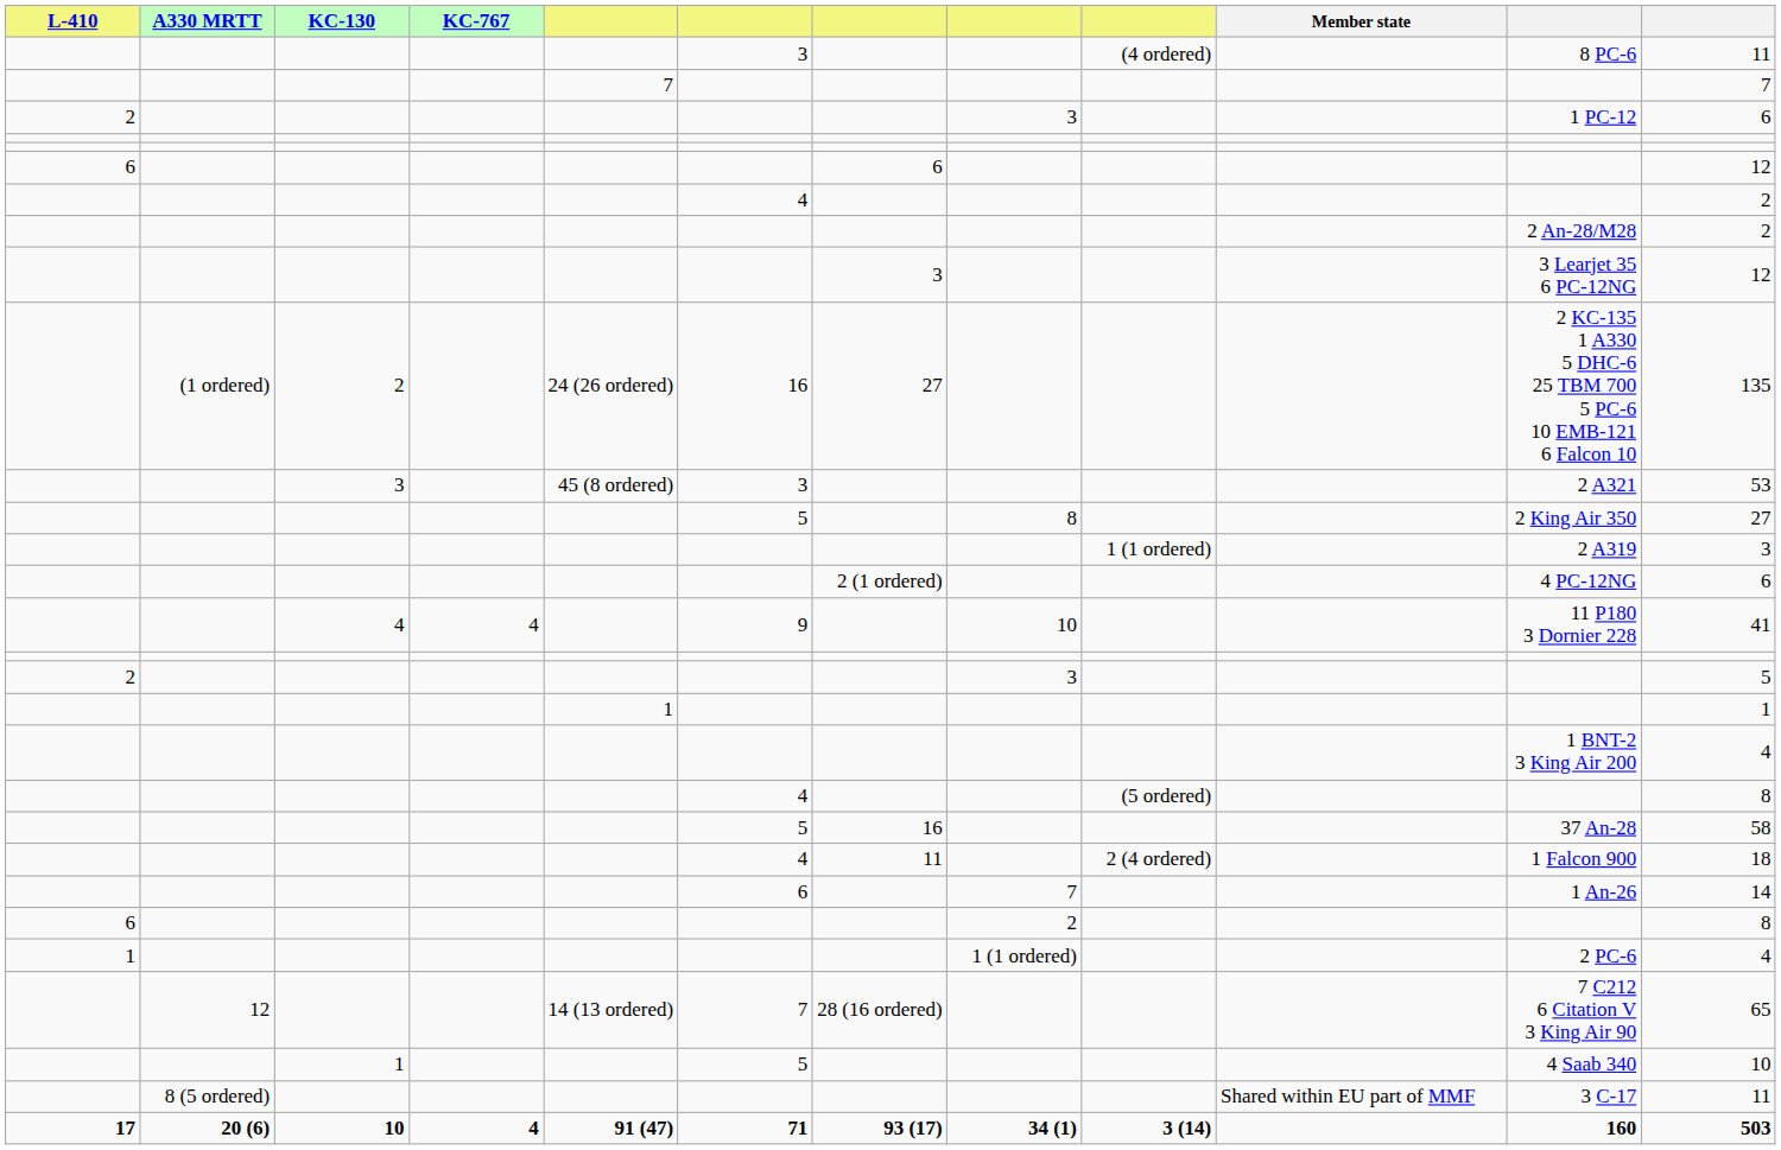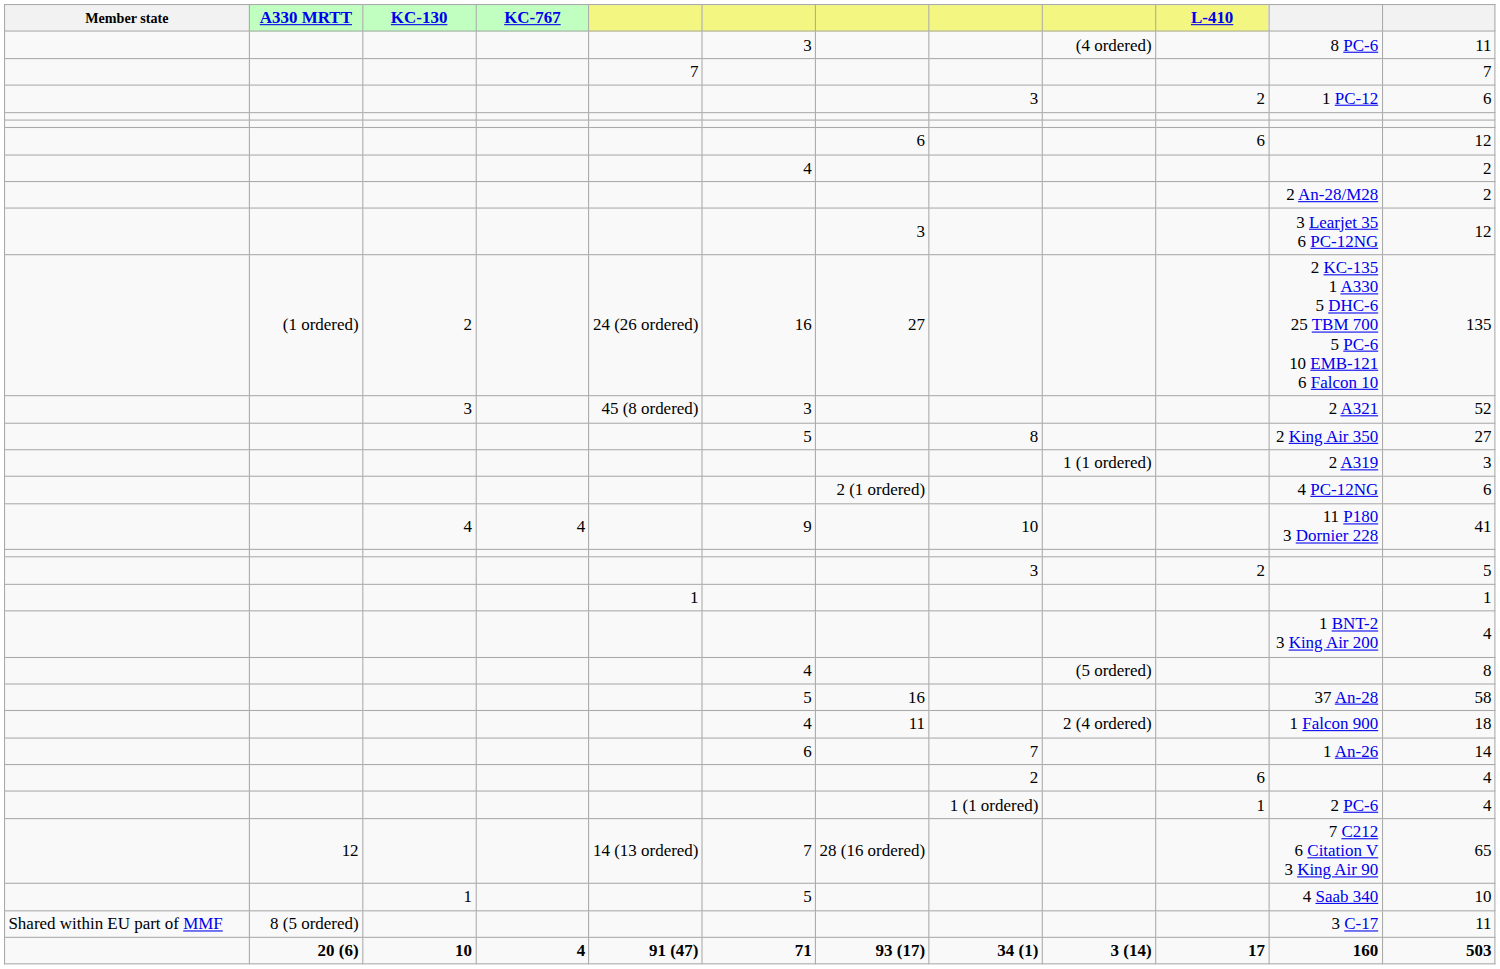columns swapped: Member state <-> L-410
row 12 | column 12: 53 -> 52
row 25 | column 12: 8 -> 4
